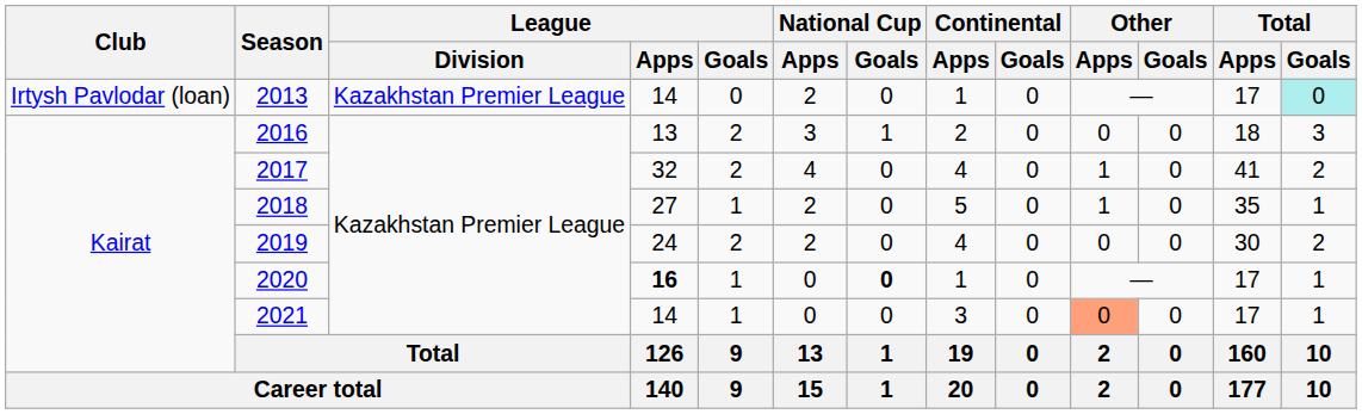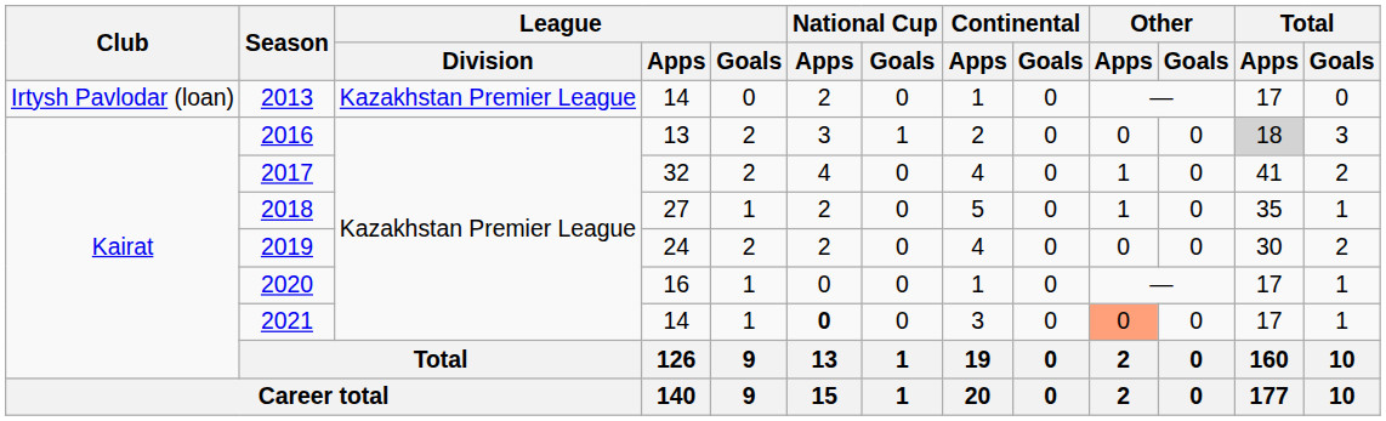2013 | Total / Goals: paleturquoise background -> no background
2016 | Total / Apps: no background -> lightgrey background
2020 | League / Apps: bold -> normal
2020 | National Cup / Goals: bold -> normal
2021 | National Cup / Apps: normal -> bold
